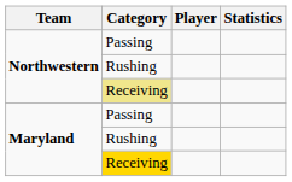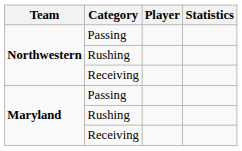Northwestern / Receiving | Category: khaki background -> no background
Maryland / Receiving | Category: gold background -> no background
